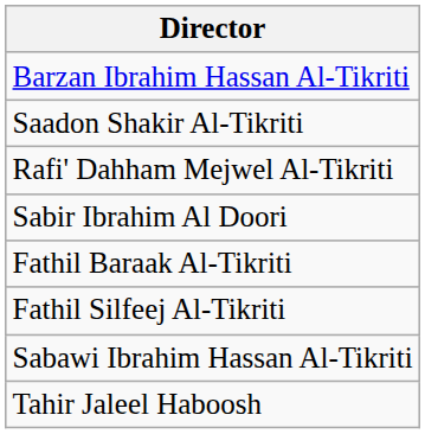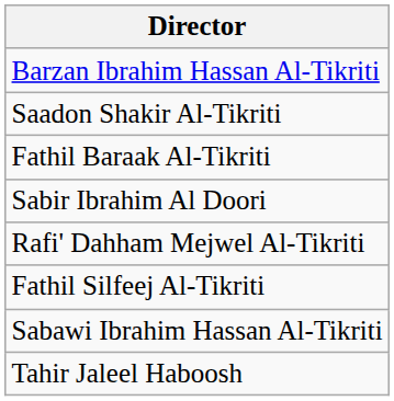row 4 | column 1: Rafi' Dahham Mejwel Al-Tikriti -> Fathil Baraak Al-Tikriti
row 6 | column 1: Fathil Baraak Al-Tikriti -> Rafi' Dahham Mejwel Al-Tikriti
